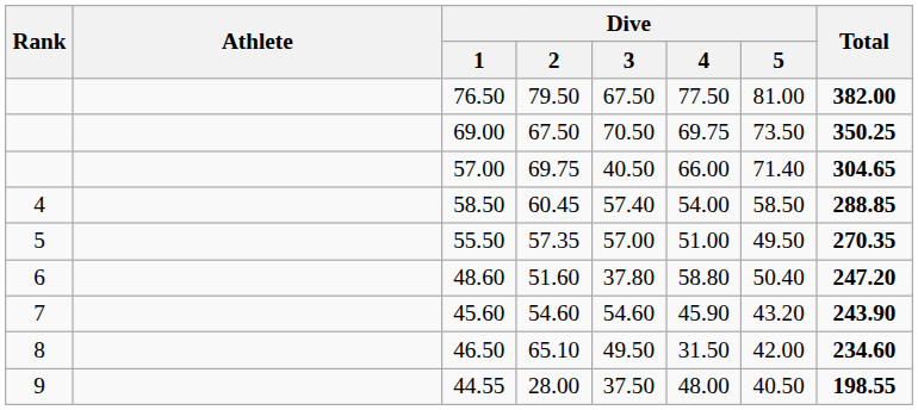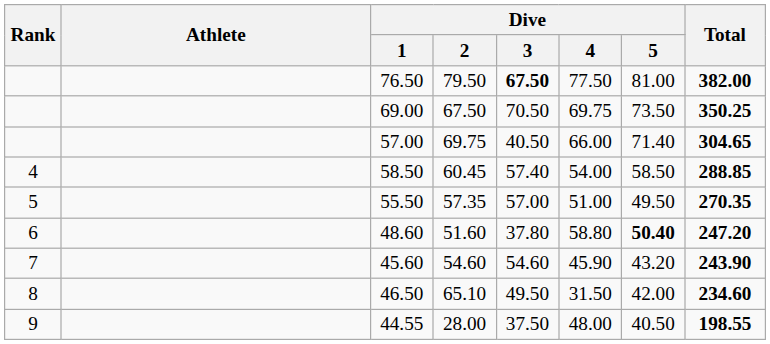76.50 | Dive / 3: normal -> bold
48.60 | Dive / 5: normal -> bold
